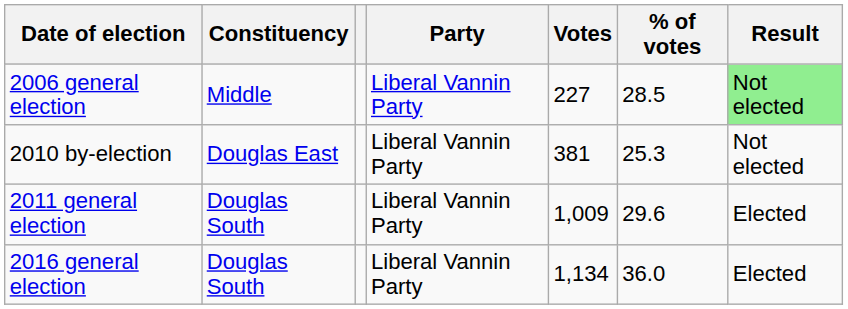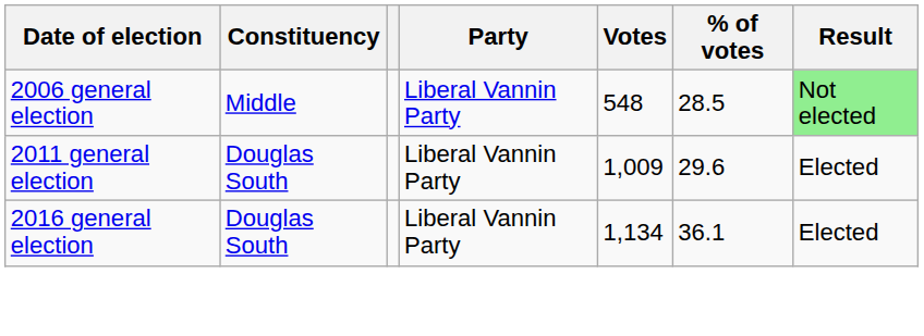2006 general election | Votes: 227 -> 548
- row: 2010 by-election | Douglas East | Liberal Vannin Party | 381 | 25.3 | Not elected
2016 general election | % of votes: 36.0 -> 36.1
